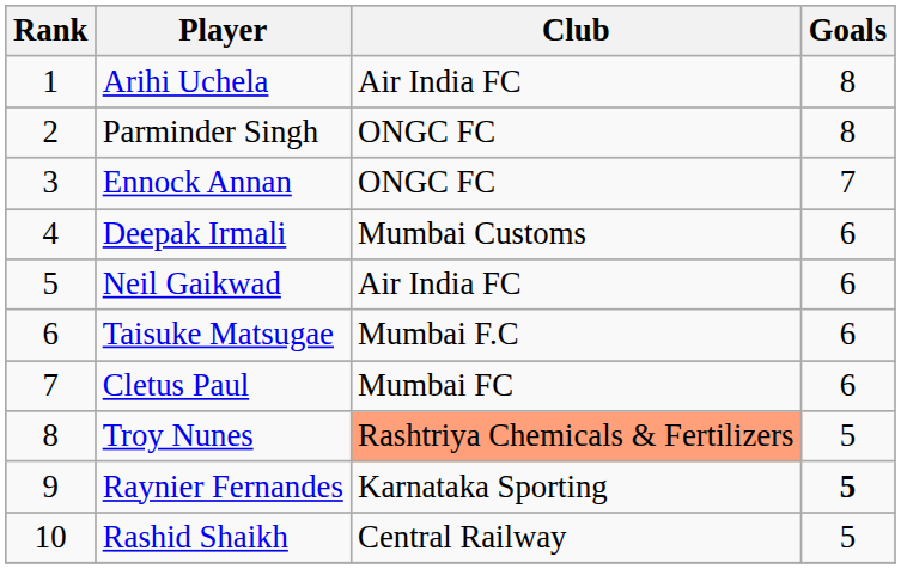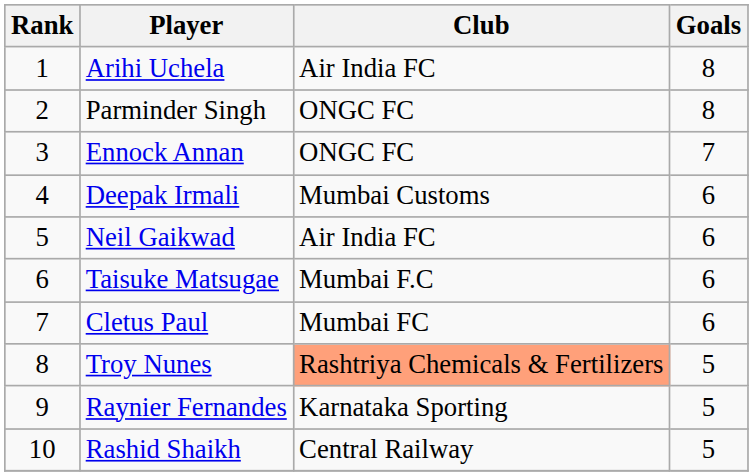Raynier Fernandes | Goals: bold -> normal
